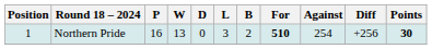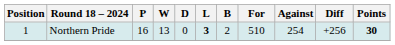Northern Pride | L: normal -> bold
Northern Pride | For: bold -> normal
